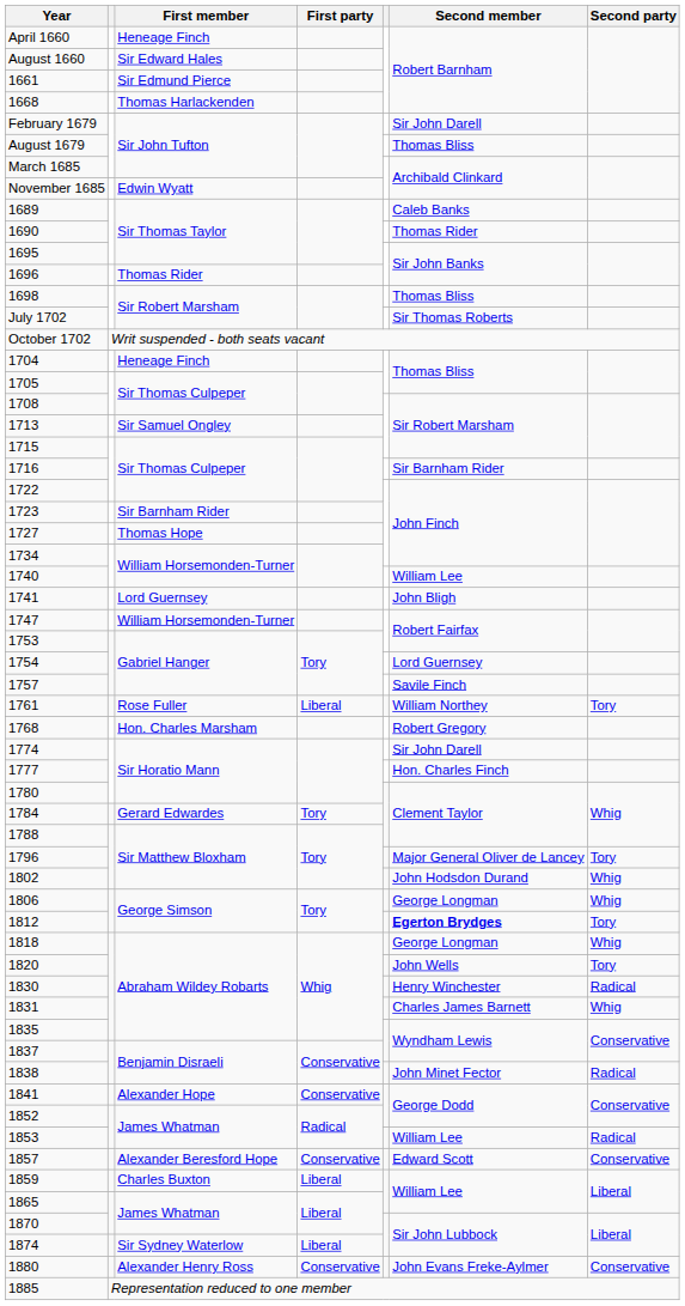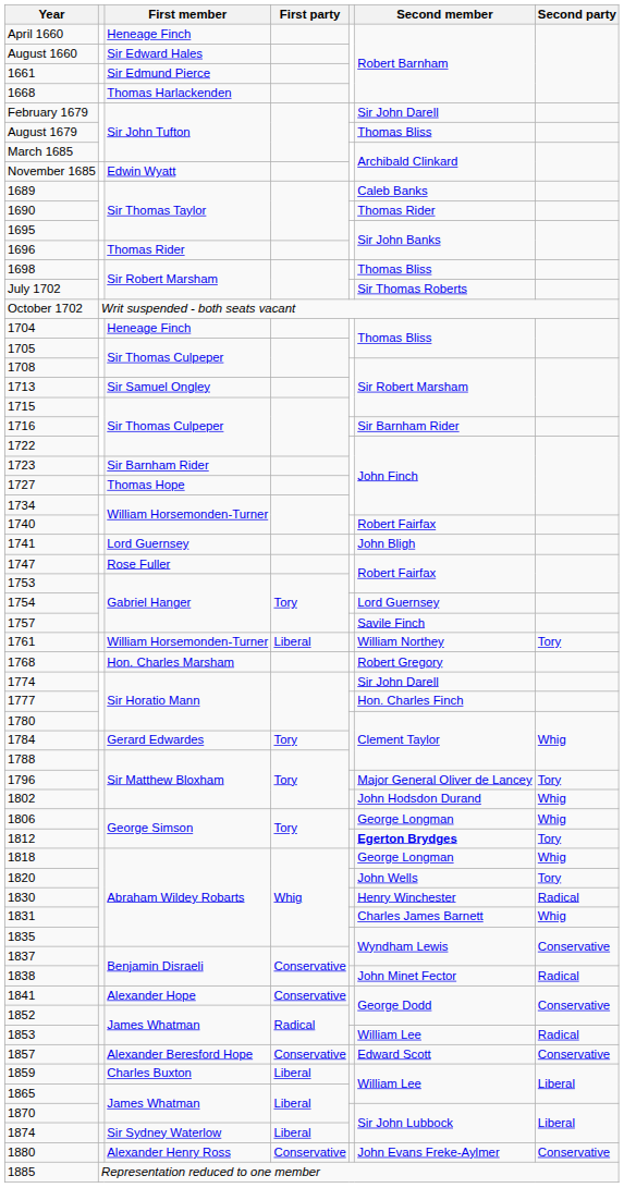1740 | Second member: William Lee -> Robert Fairfax
1747 | First member: William Horsemonden-Turner -> Rose Fuller
1761 | First member: Rose Fuller -> William Horsemonden-Turner
